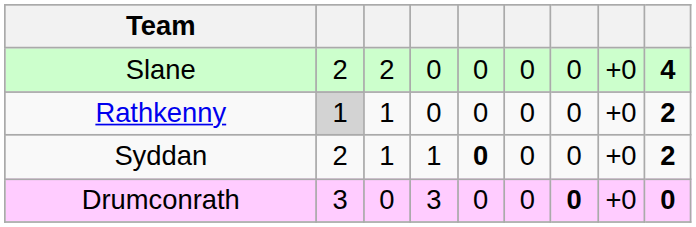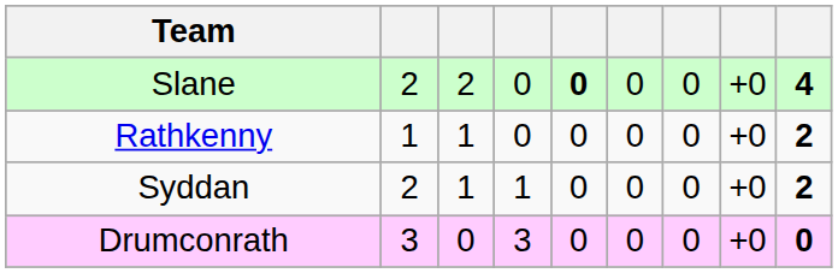Slane | column 5: normal -> bold
Rathkenny | column 2: lightgrey background -> no background
Syddan | column 5: bold -> normal
Drumconrath | column 7: bold -> normal
